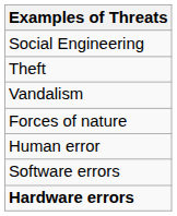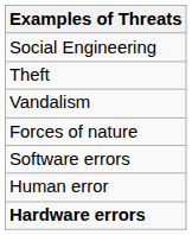row 6 | column 1: Human error -> Software errors
row 7 | column 1: Software errors -> Human error
